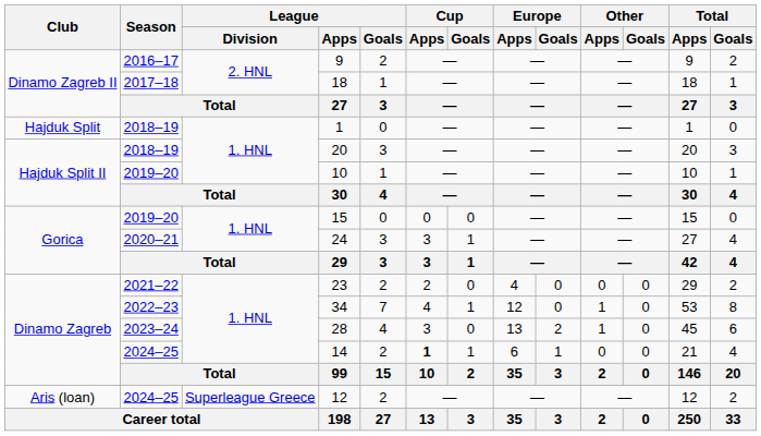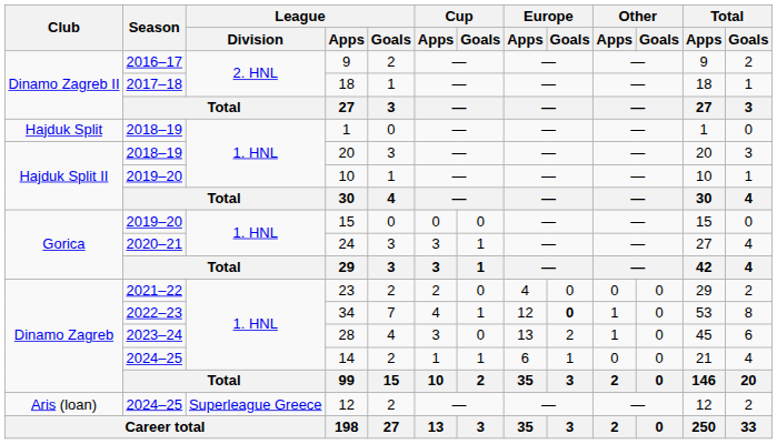34 | Europe / Goals: normal -> bold
14 | Cup / Apps: bold -> normal
